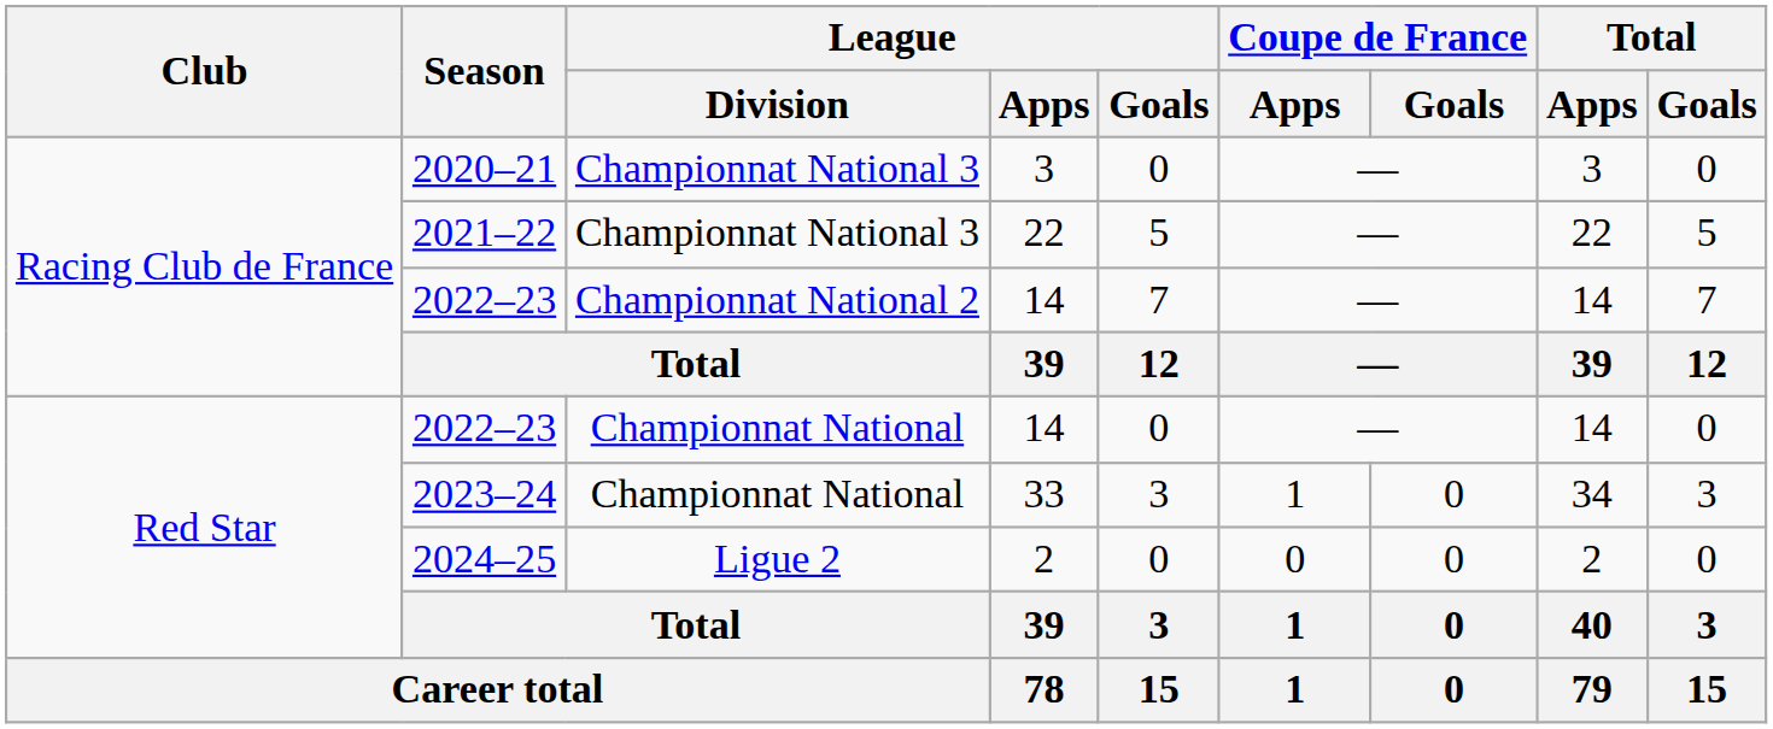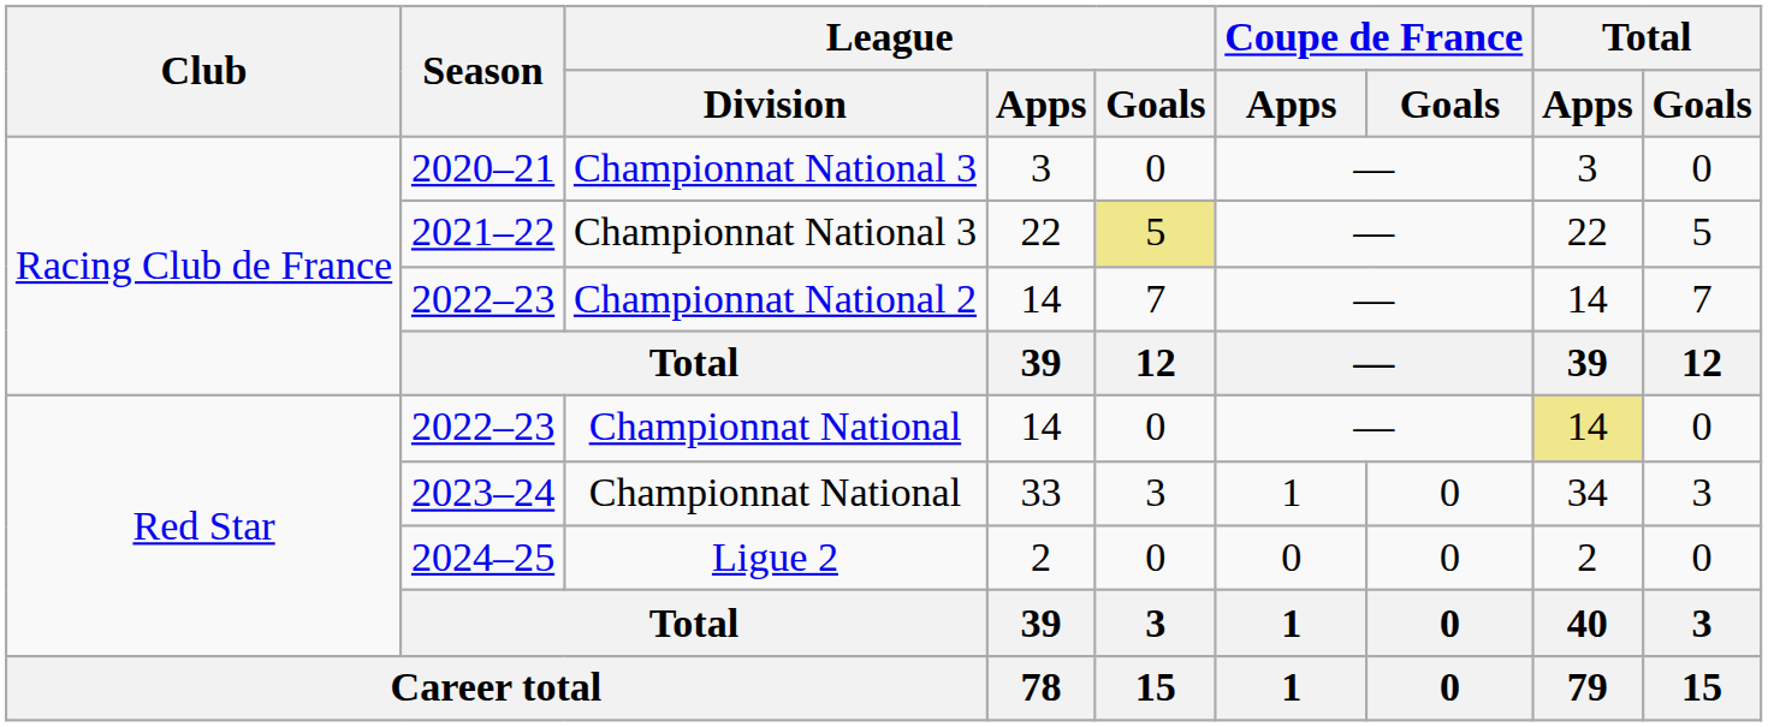2021–22 | League / Goals: no background -> khaki background
2022–23 / Championnat National | Total / Apps: no background -> khaki background
